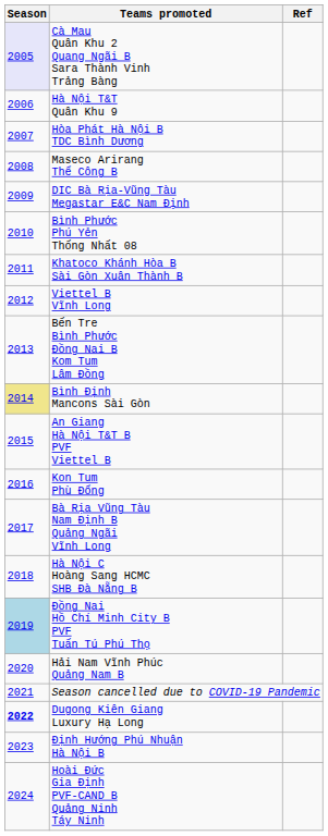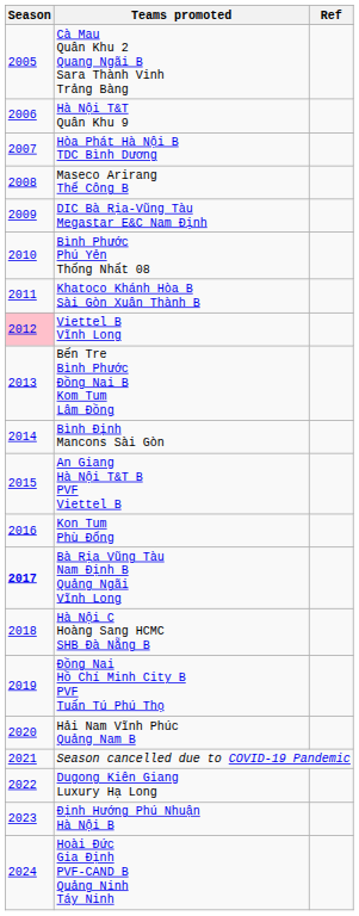Cà Mau Quân Khu 2 Quang Ngãi B Sara Thành Vinh Trảng Bàng | Season: lavender background -> no background
Viettel B Vĩnh Long | Season: no background -> pink background
Bình Định Mancons Sài Gòn | Season: khaki background -> no background
Bà Rịa Vũng Tàu Nam Định B Quảng Ngãi Vĩnh Long | Season: normal -> bold
Đồng Nai Hồ Chí Minh City B PVF Tuấn Tú Phú Thọ | Season: lightblue background -> no background
Dugong Kiên Giang Luxury Hạ Long | Season: bold -> normal
